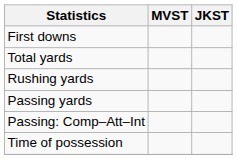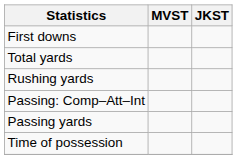rows swapped: Passing yards <-> Passing: Comp–Att–Int
